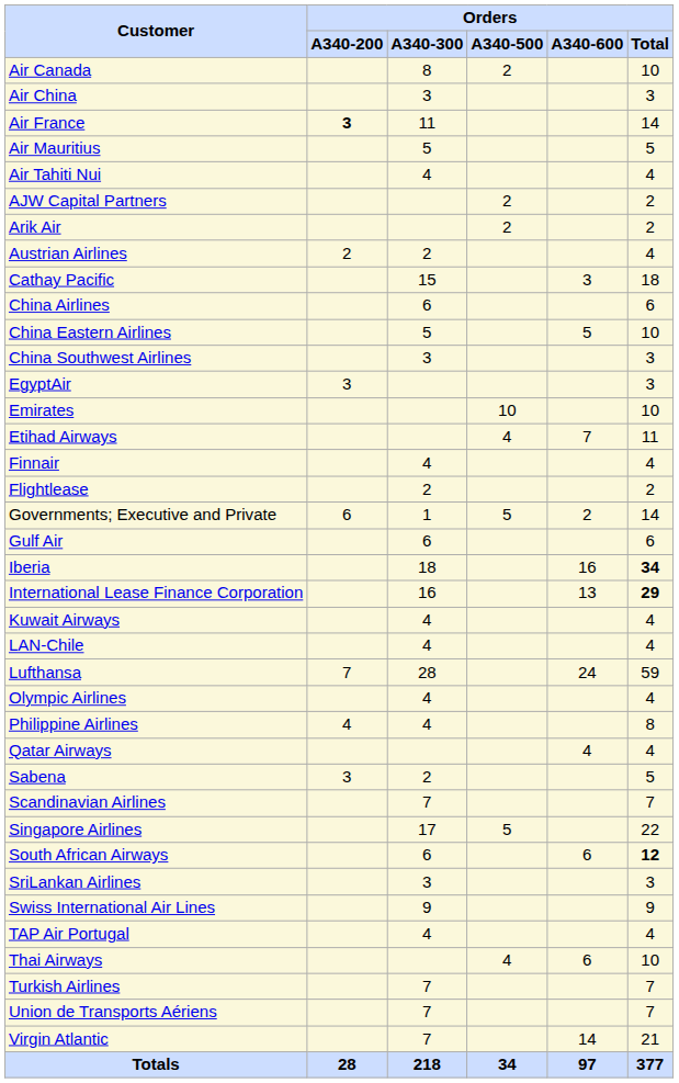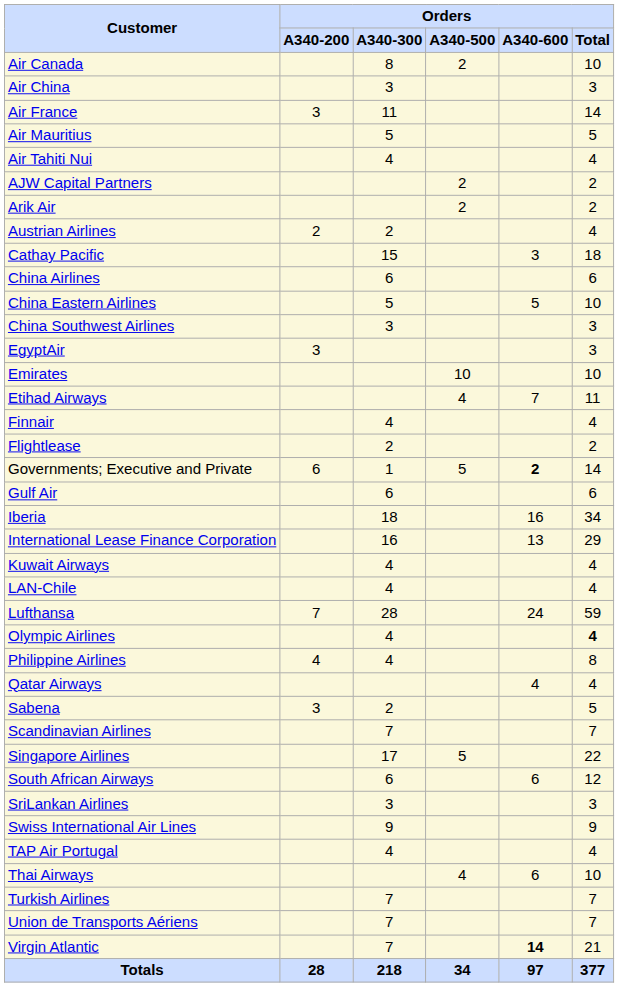Air France | Orders / A340-200: bold -> normal
Governments; Executive and Private | Orders / A340-600: normal -> bold
Iberia | Orders / Total: bold -> normal
International Lease Finance Corporation | Orders / Total: bold -> normal
Olympic Airlines | Orders / Total: normal -> bold
South African Airways | Orders / Total: bold -> normal
Virgin Atlantic | Orders / A340-600: normal -> bold
